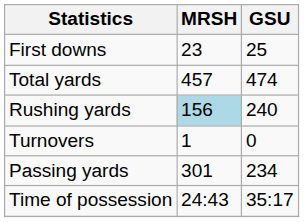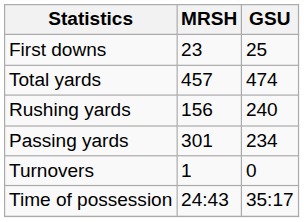Rushing yards | MRSH: lightblue background -> no background
rows swapped: Passing yards <-> Turnovers
